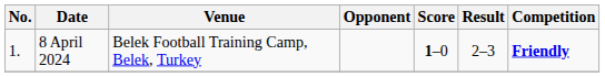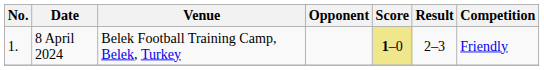8 April 2024 | Score: no background -> khaki background
8 April 2024 | Competition: bold -> normal
